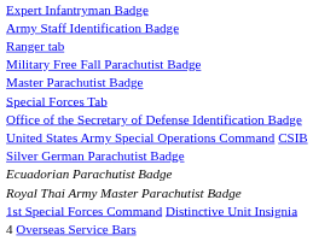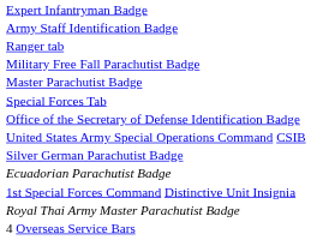row 11 | column 1: Royal Thai Army Master Parachutist Badge -> 1st Special Forces Command Distinctive Unit Insignia
row 12 | column 1: 1st Special Forces Command Distinctive Unit Insignia -> Royal Thai Army Master Parachutist Badge
